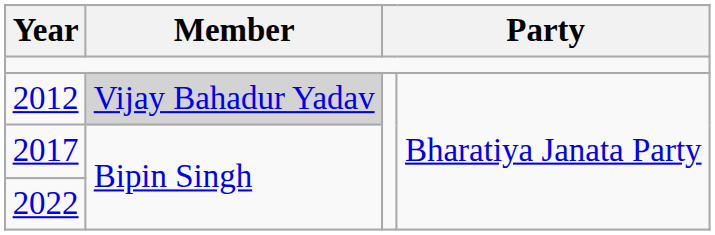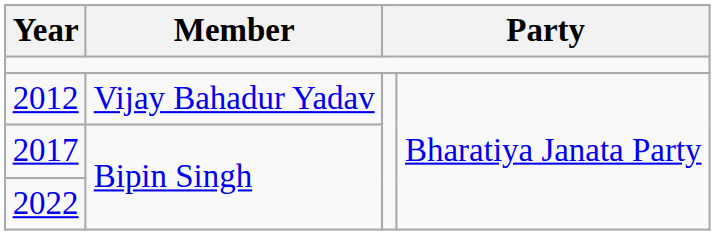2012 | Member: lightgrey background -> no background
